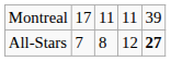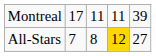row 2 | column 4: no background -> gold background
row 2 | column 5: bold -> normal
